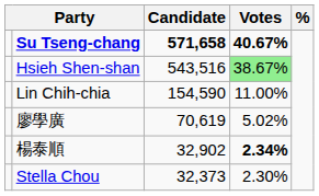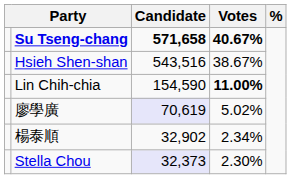Hsieh Shen-shan | Votes: lightgreen background -> no background
Lin Chih-chia | Votes: normal -> bold
廖學廣 | Candidate: no background -> lavender background
楊泰順 | Votes: bold -> normal
Stella Chou | Candidate: no background -> lavender background
